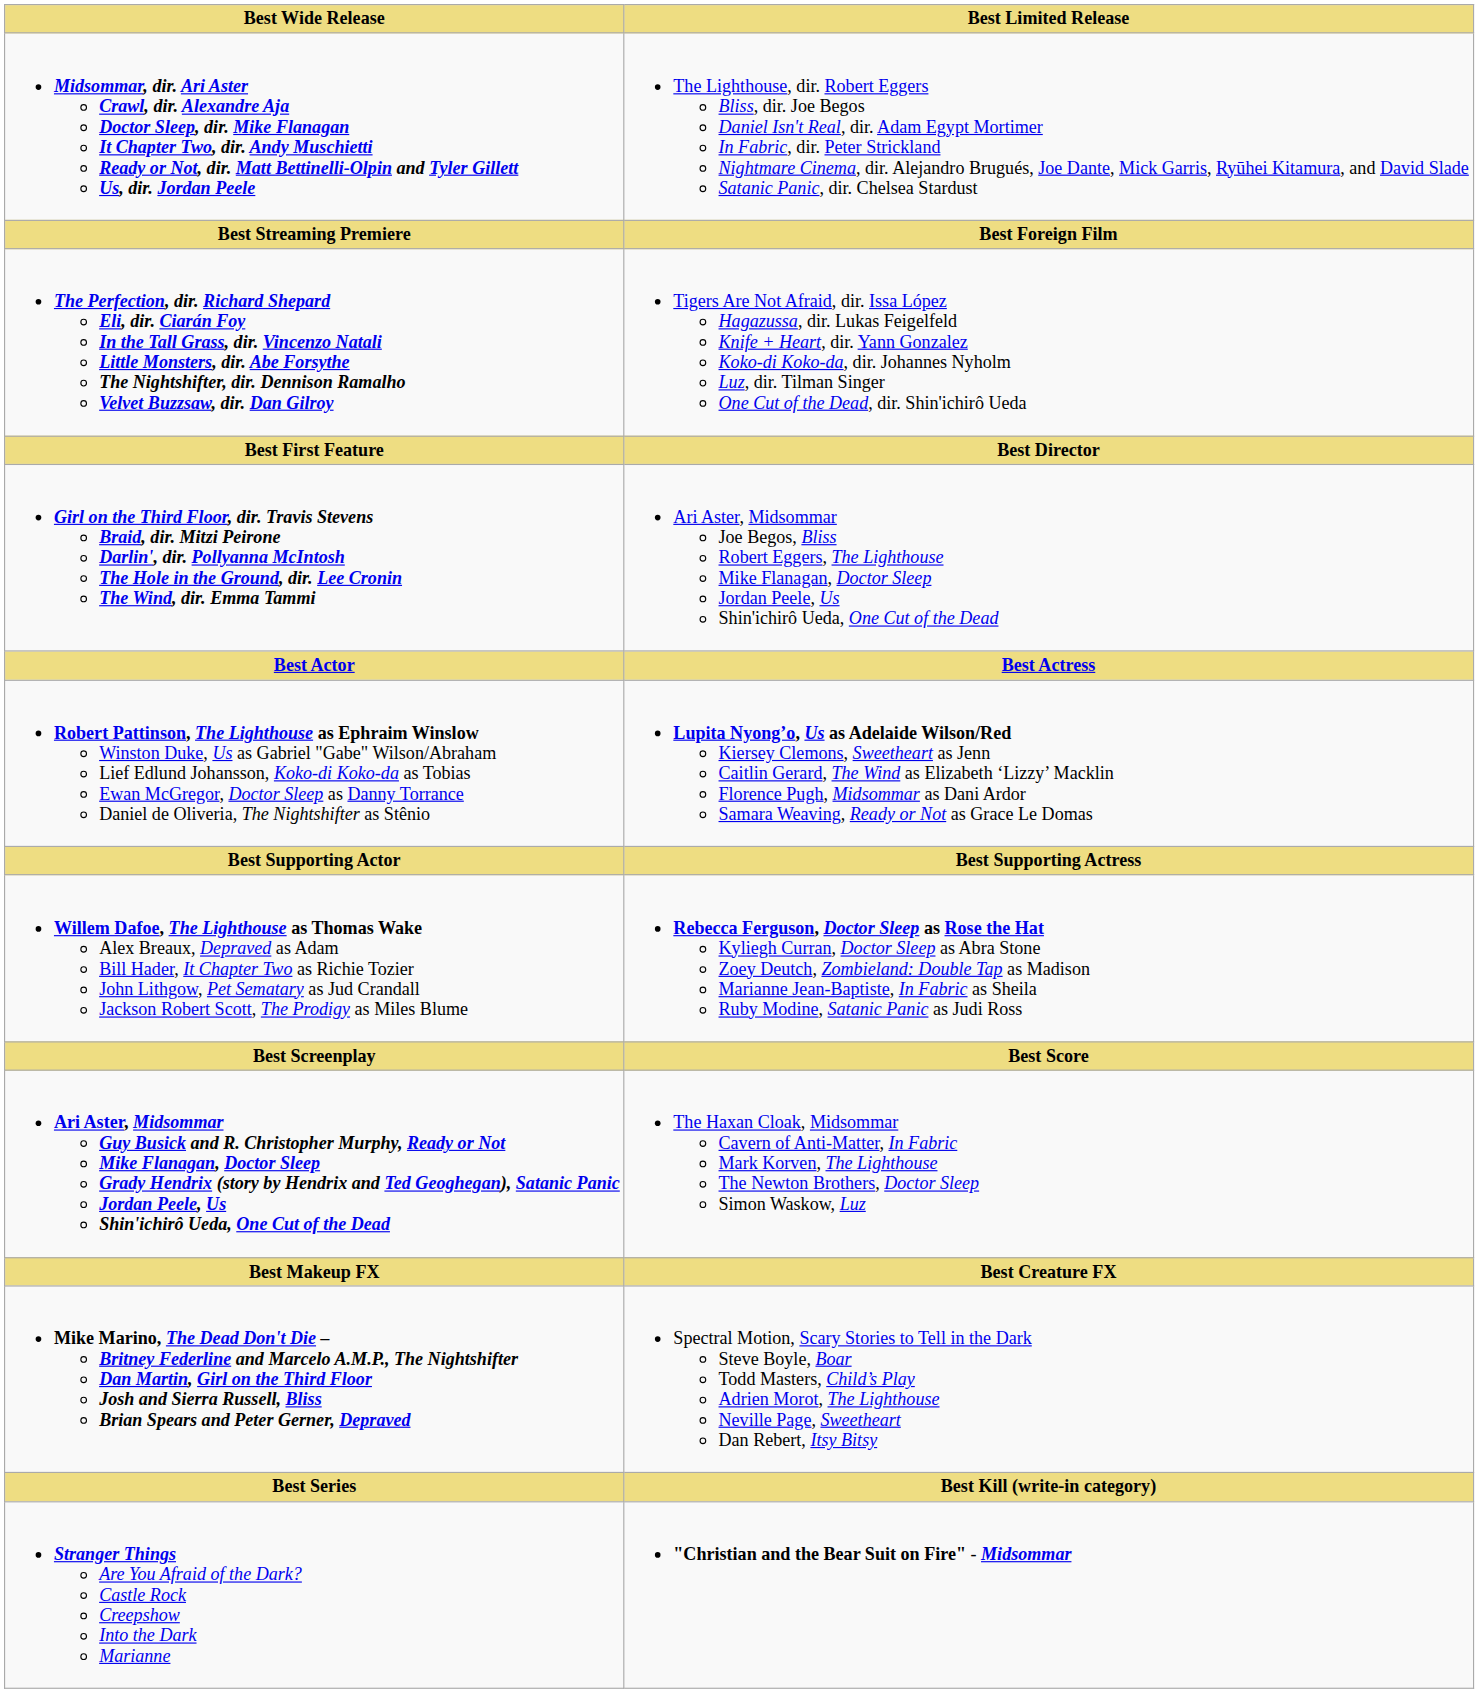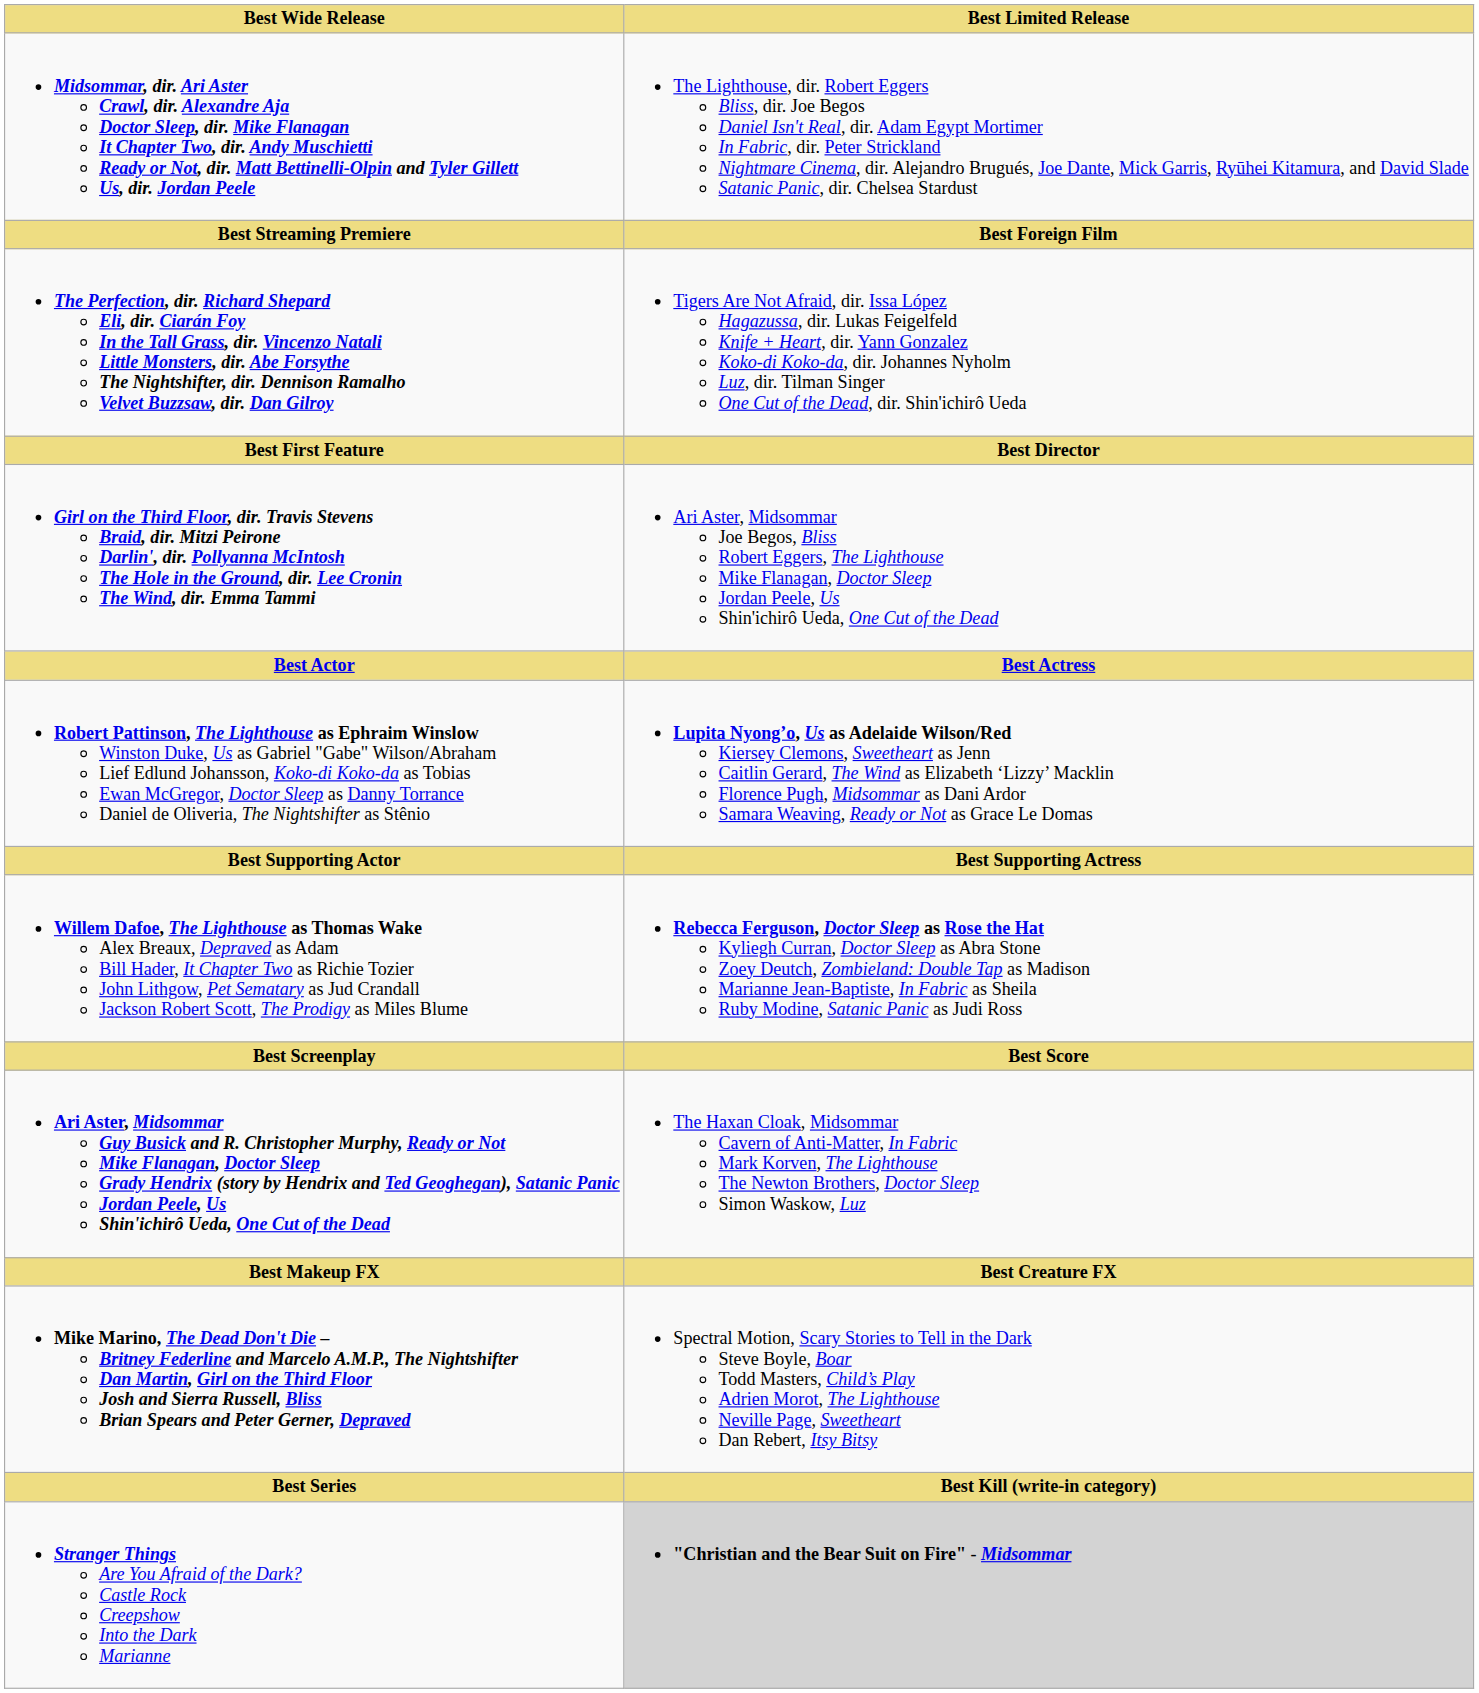row 16 | Best Limited Release: no background -> lightgrey background
